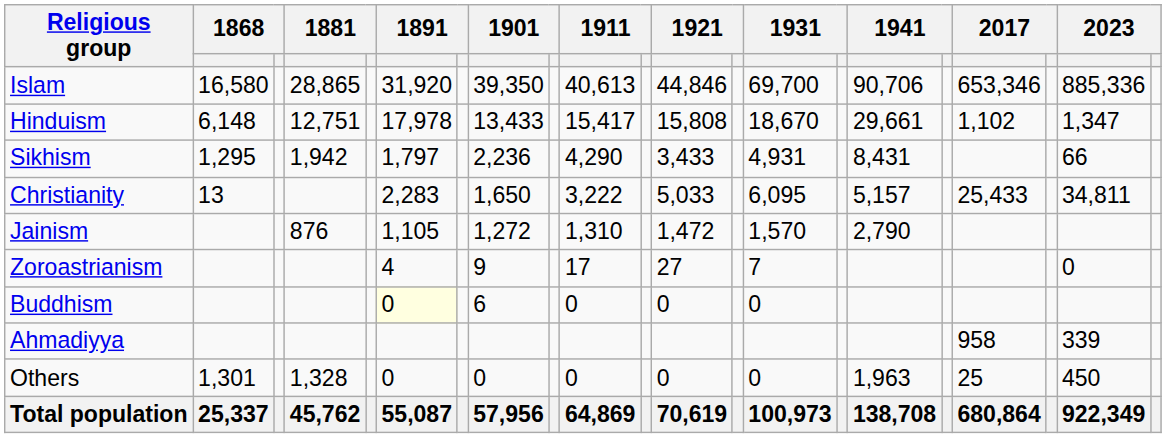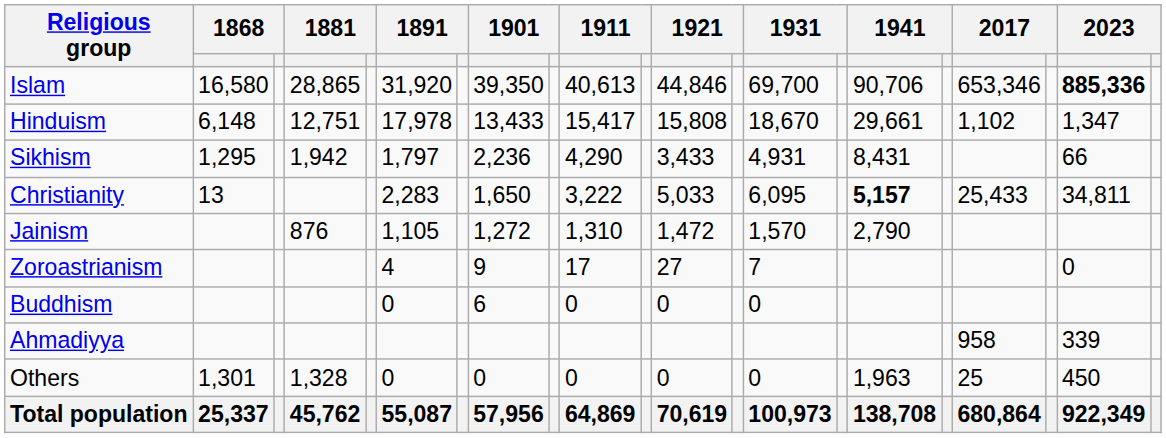Islam | column 20: normal -> bold
Christianity | column 16: normal -> bold
Buddhism | column 6: lightyellow background -> no background
